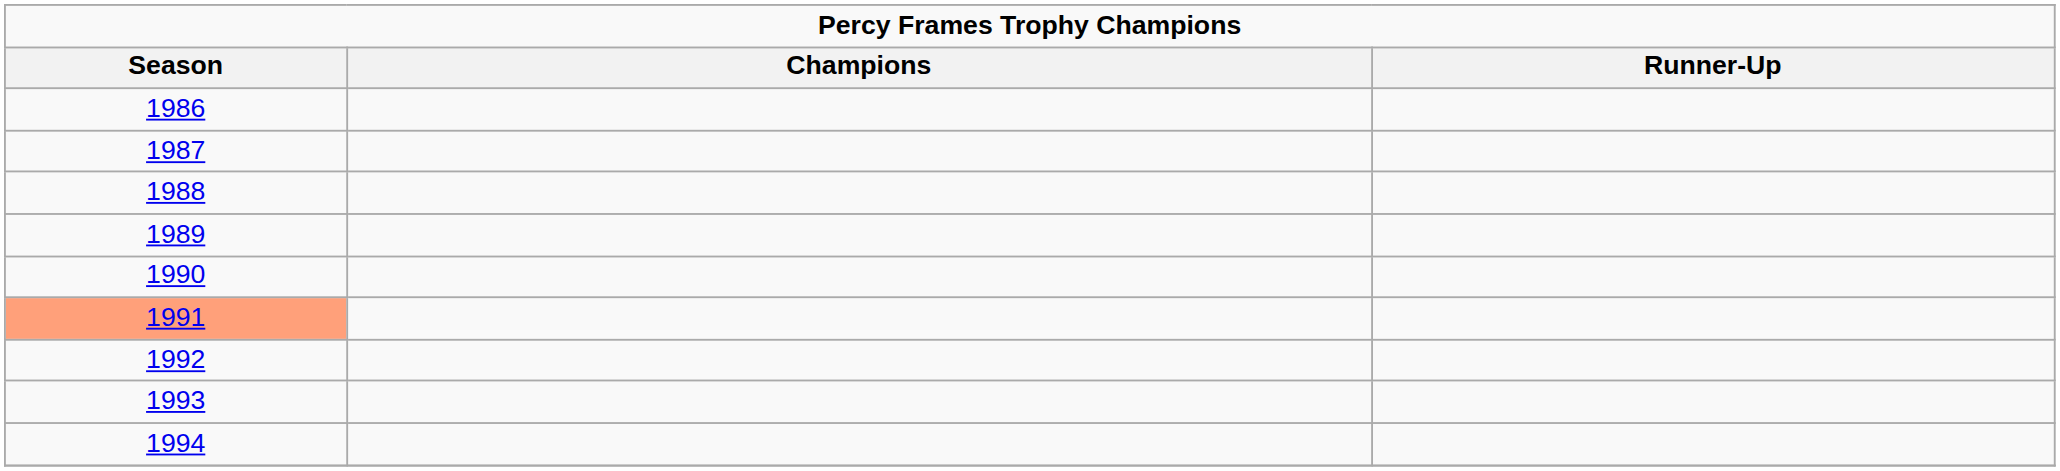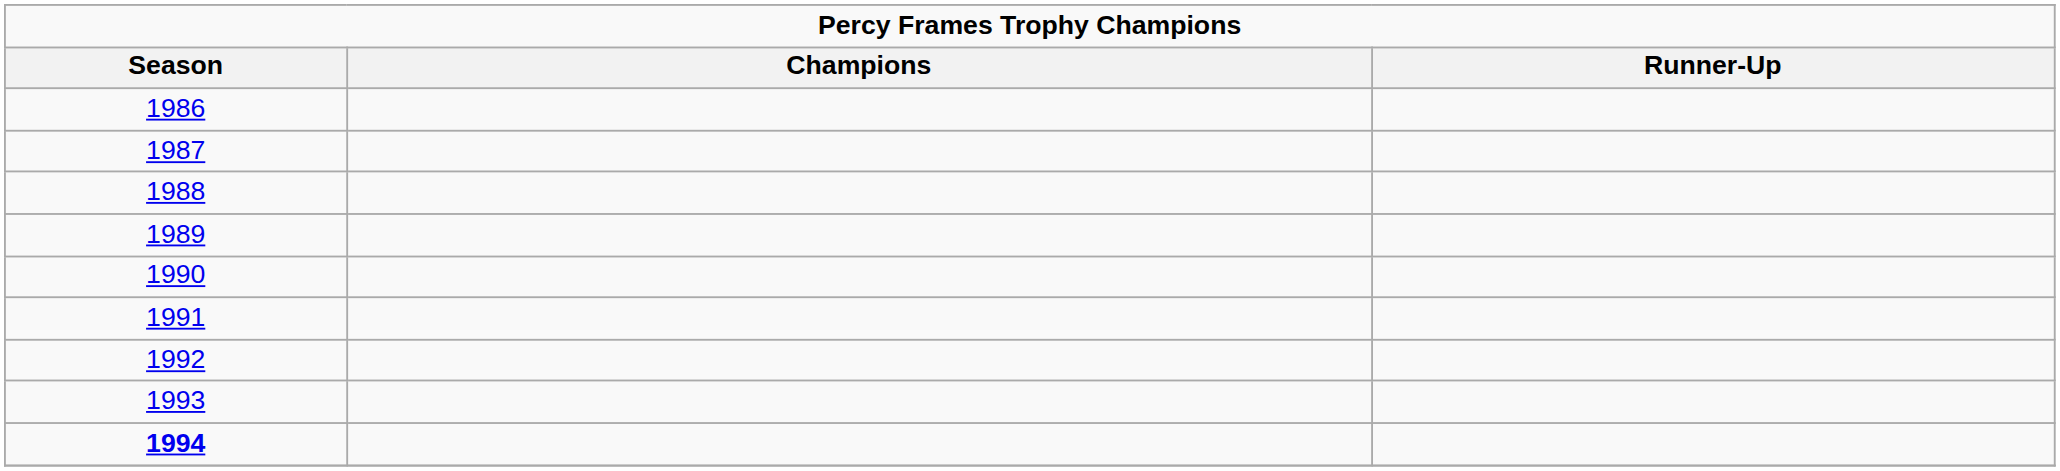1991 | Season: lightsalmon background -> no background
1994 | Season: normal -> bold
